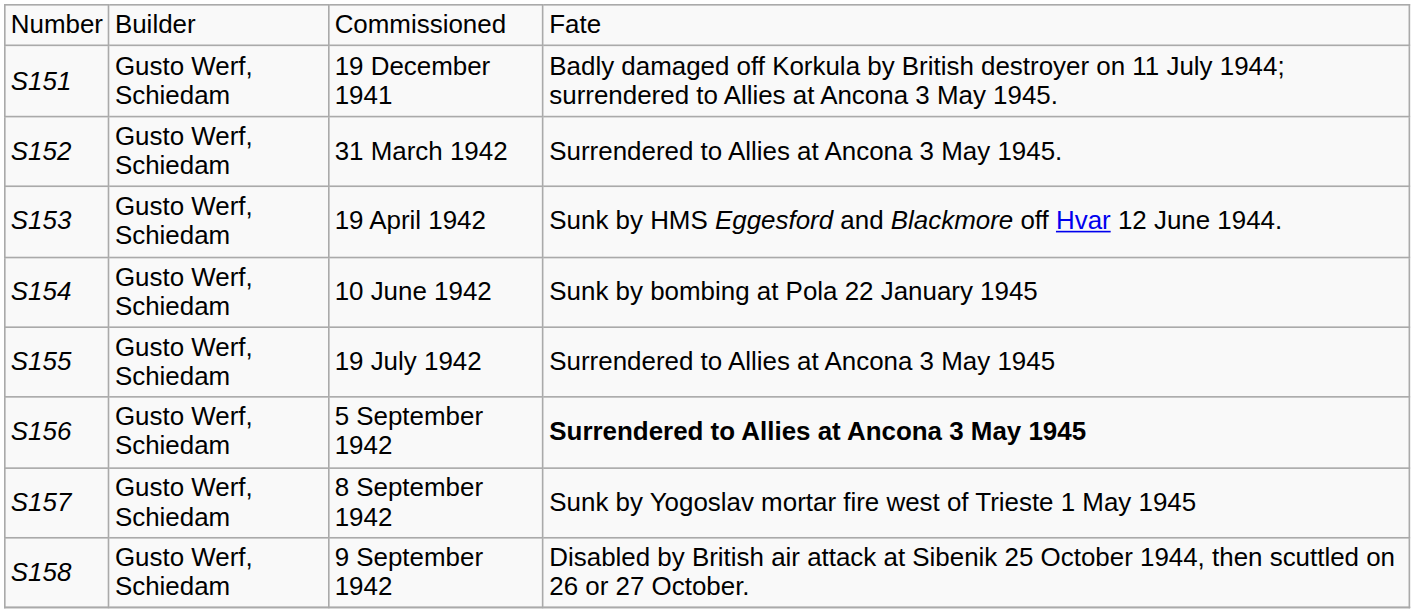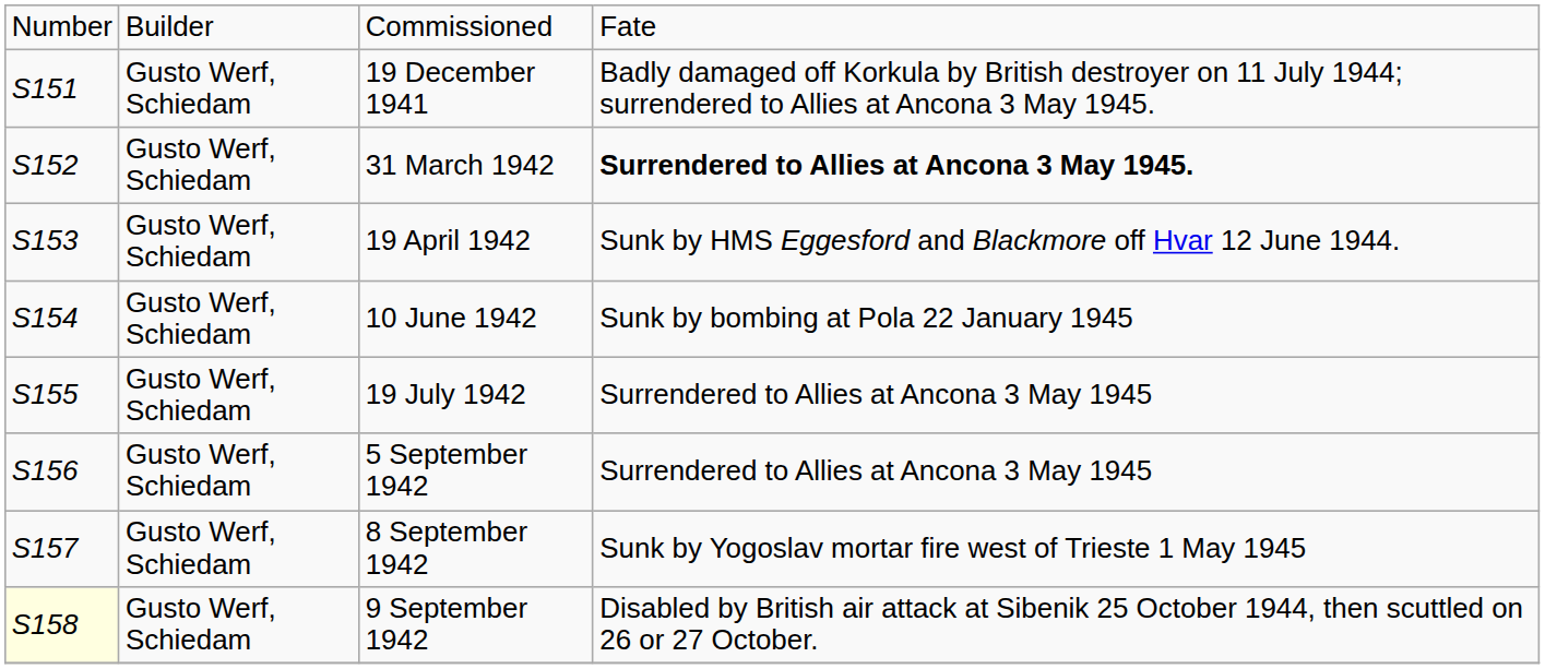31 March 1942 | column 4: normal -> bold
5 September 1942 | column 4: bold -> normal
9 September 1942 | column 1: no background -> lightyellow background
